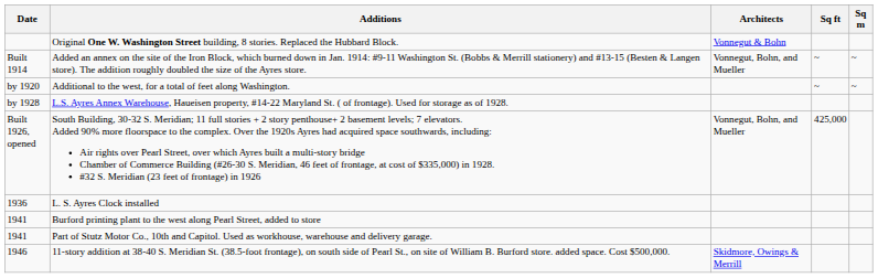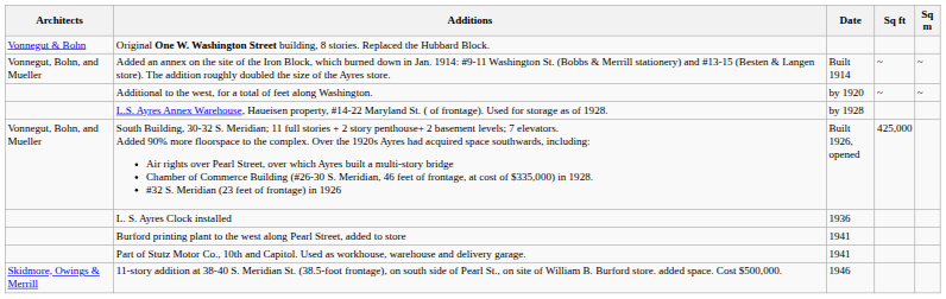columns swapped: Date <-> Architects
